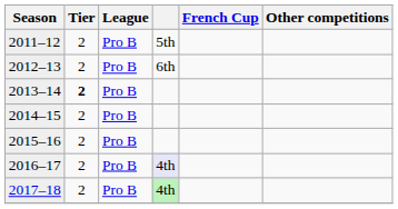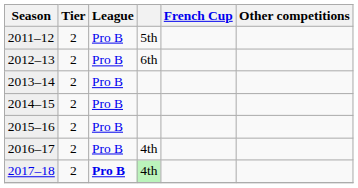2013–14 | Tier: bold -> normal
2016–17 | column 4: lavender background -> no background
2017–18 | League: normal -> bold
